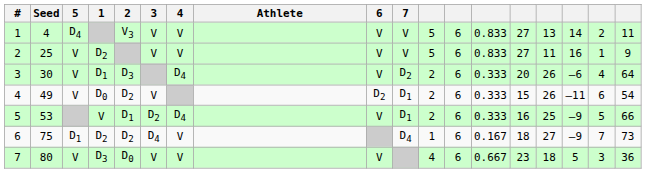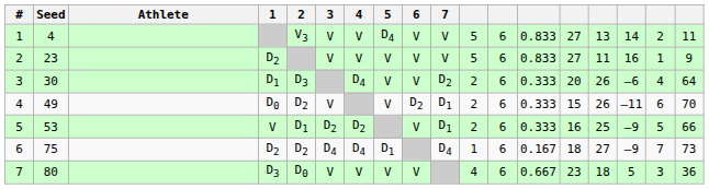columns swapped: Athlete <-> 5
row 3 | Seed: 25 -> 23
row 5 | column 18: 54 -> 70
row 6 | 4: D4 -> D2
row 7 | 4: V -> D4
